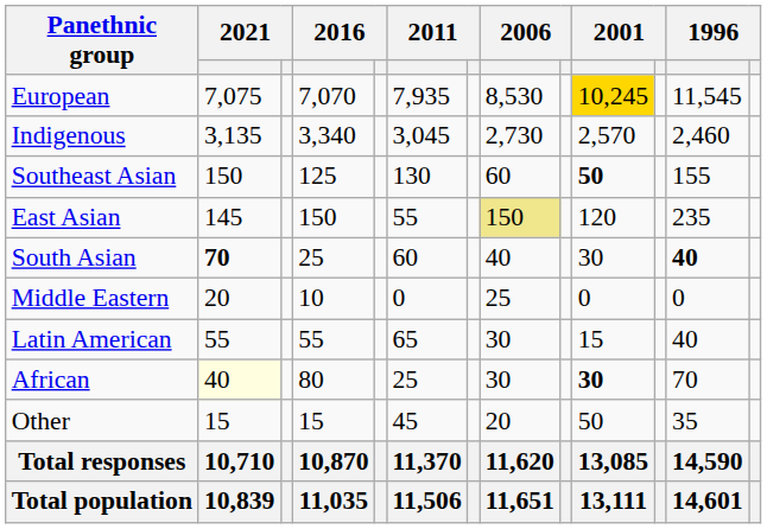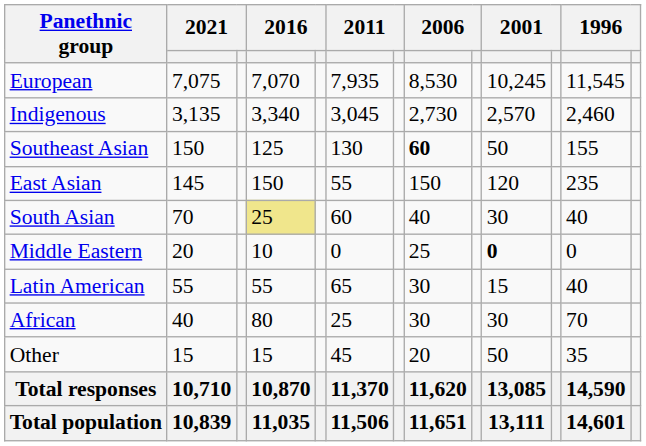European | column 10: gold background -> no background
Southeast Asian | column 8: normal -> bold
Southeast Asian | column 10: bold -> normal
East Asian | column 8: khaki background -> no background
South Asian | column 2: bold -> normal
South Asian | column 4: no background -> khaki background
South Asian | column 12: bold -> normal
Middle Eastern | column 10: normal -> bold
African | column 2: lightyellow background -> no background
African | column 10: bold -> normal
